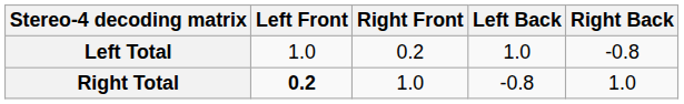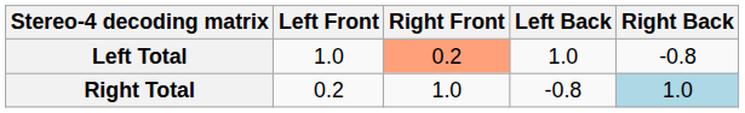row 2 | Right Front: no background -> lightsalmon background
row 3 | Left Front: bold -> normal
row 3 | Right Back: no background -> lightblue background
